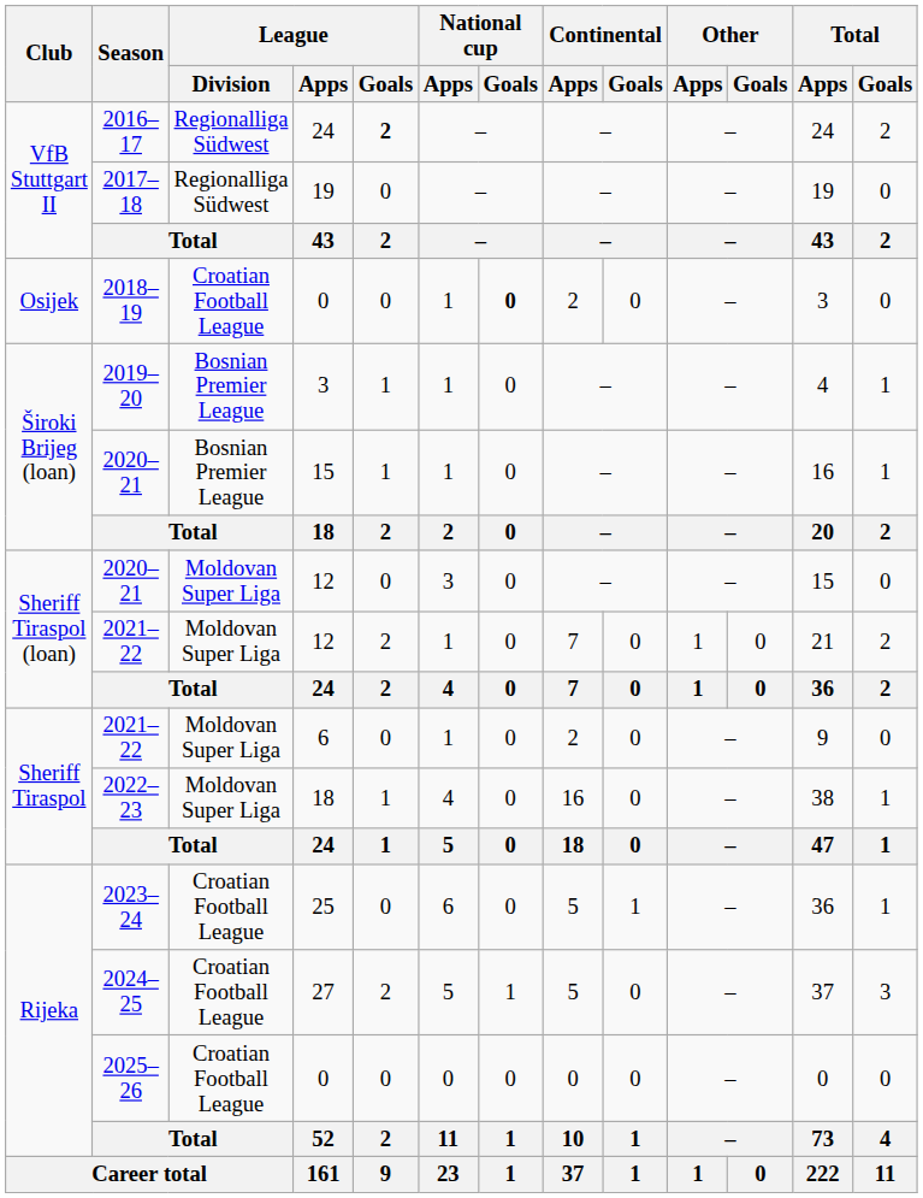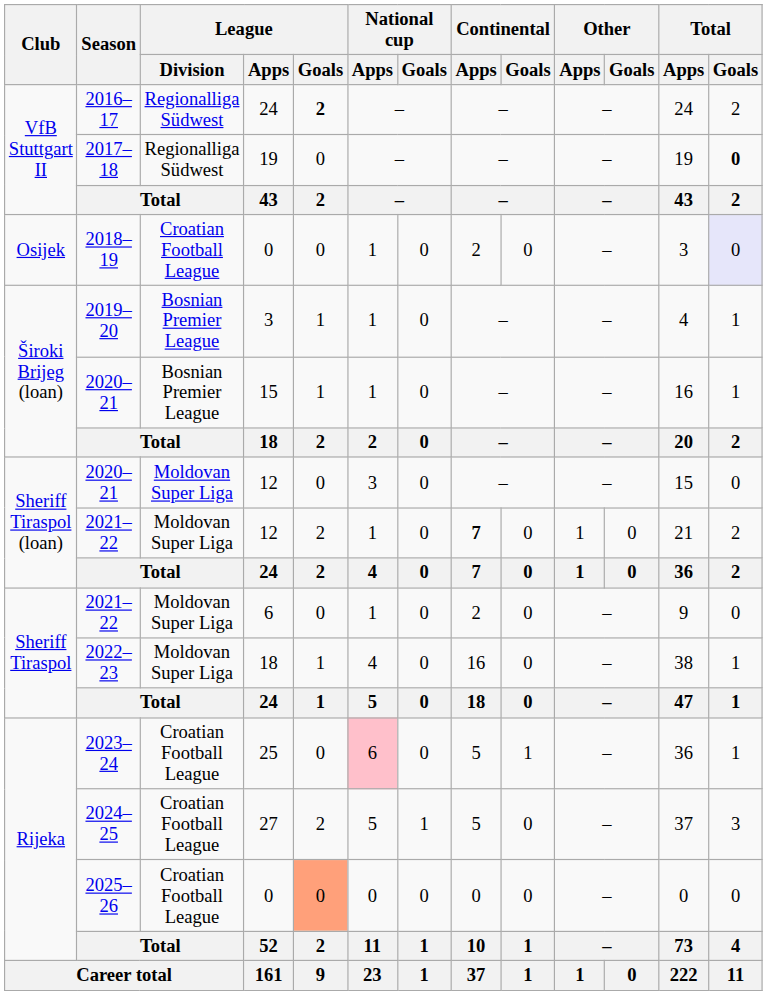2017–18 | Total / Goals: normal -> bold
2018–19 | National cup / Goals: bold -> normal
2018–19 | Total / Goals: no background -> lavender background
2021–22 / 12 | Continental / Apps: normal -> bold
2023–24 | National cup / Apps: no background -> pink background
2025–26 | League / Goals: no background -> lightsalmon background
